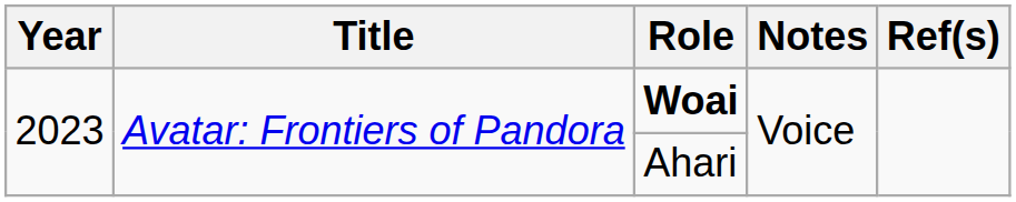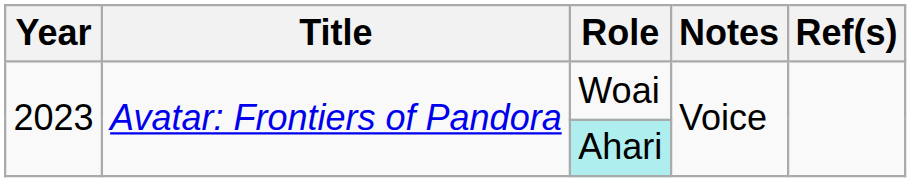Woai | Role: bold -> normal
Ahari | Role: no background -> paleturquoise background
